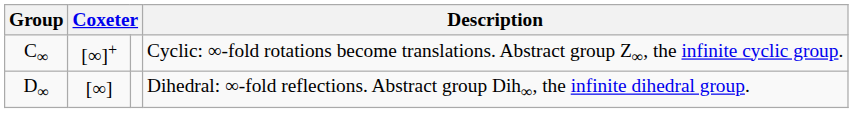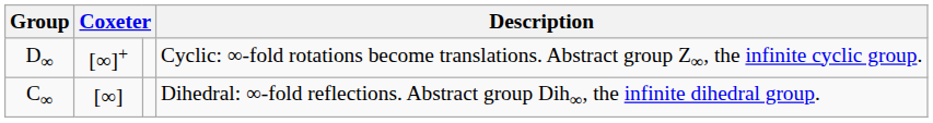row 2 | Group: C∞ -> D∞
row 3 | Group: D∞ -> C∞
